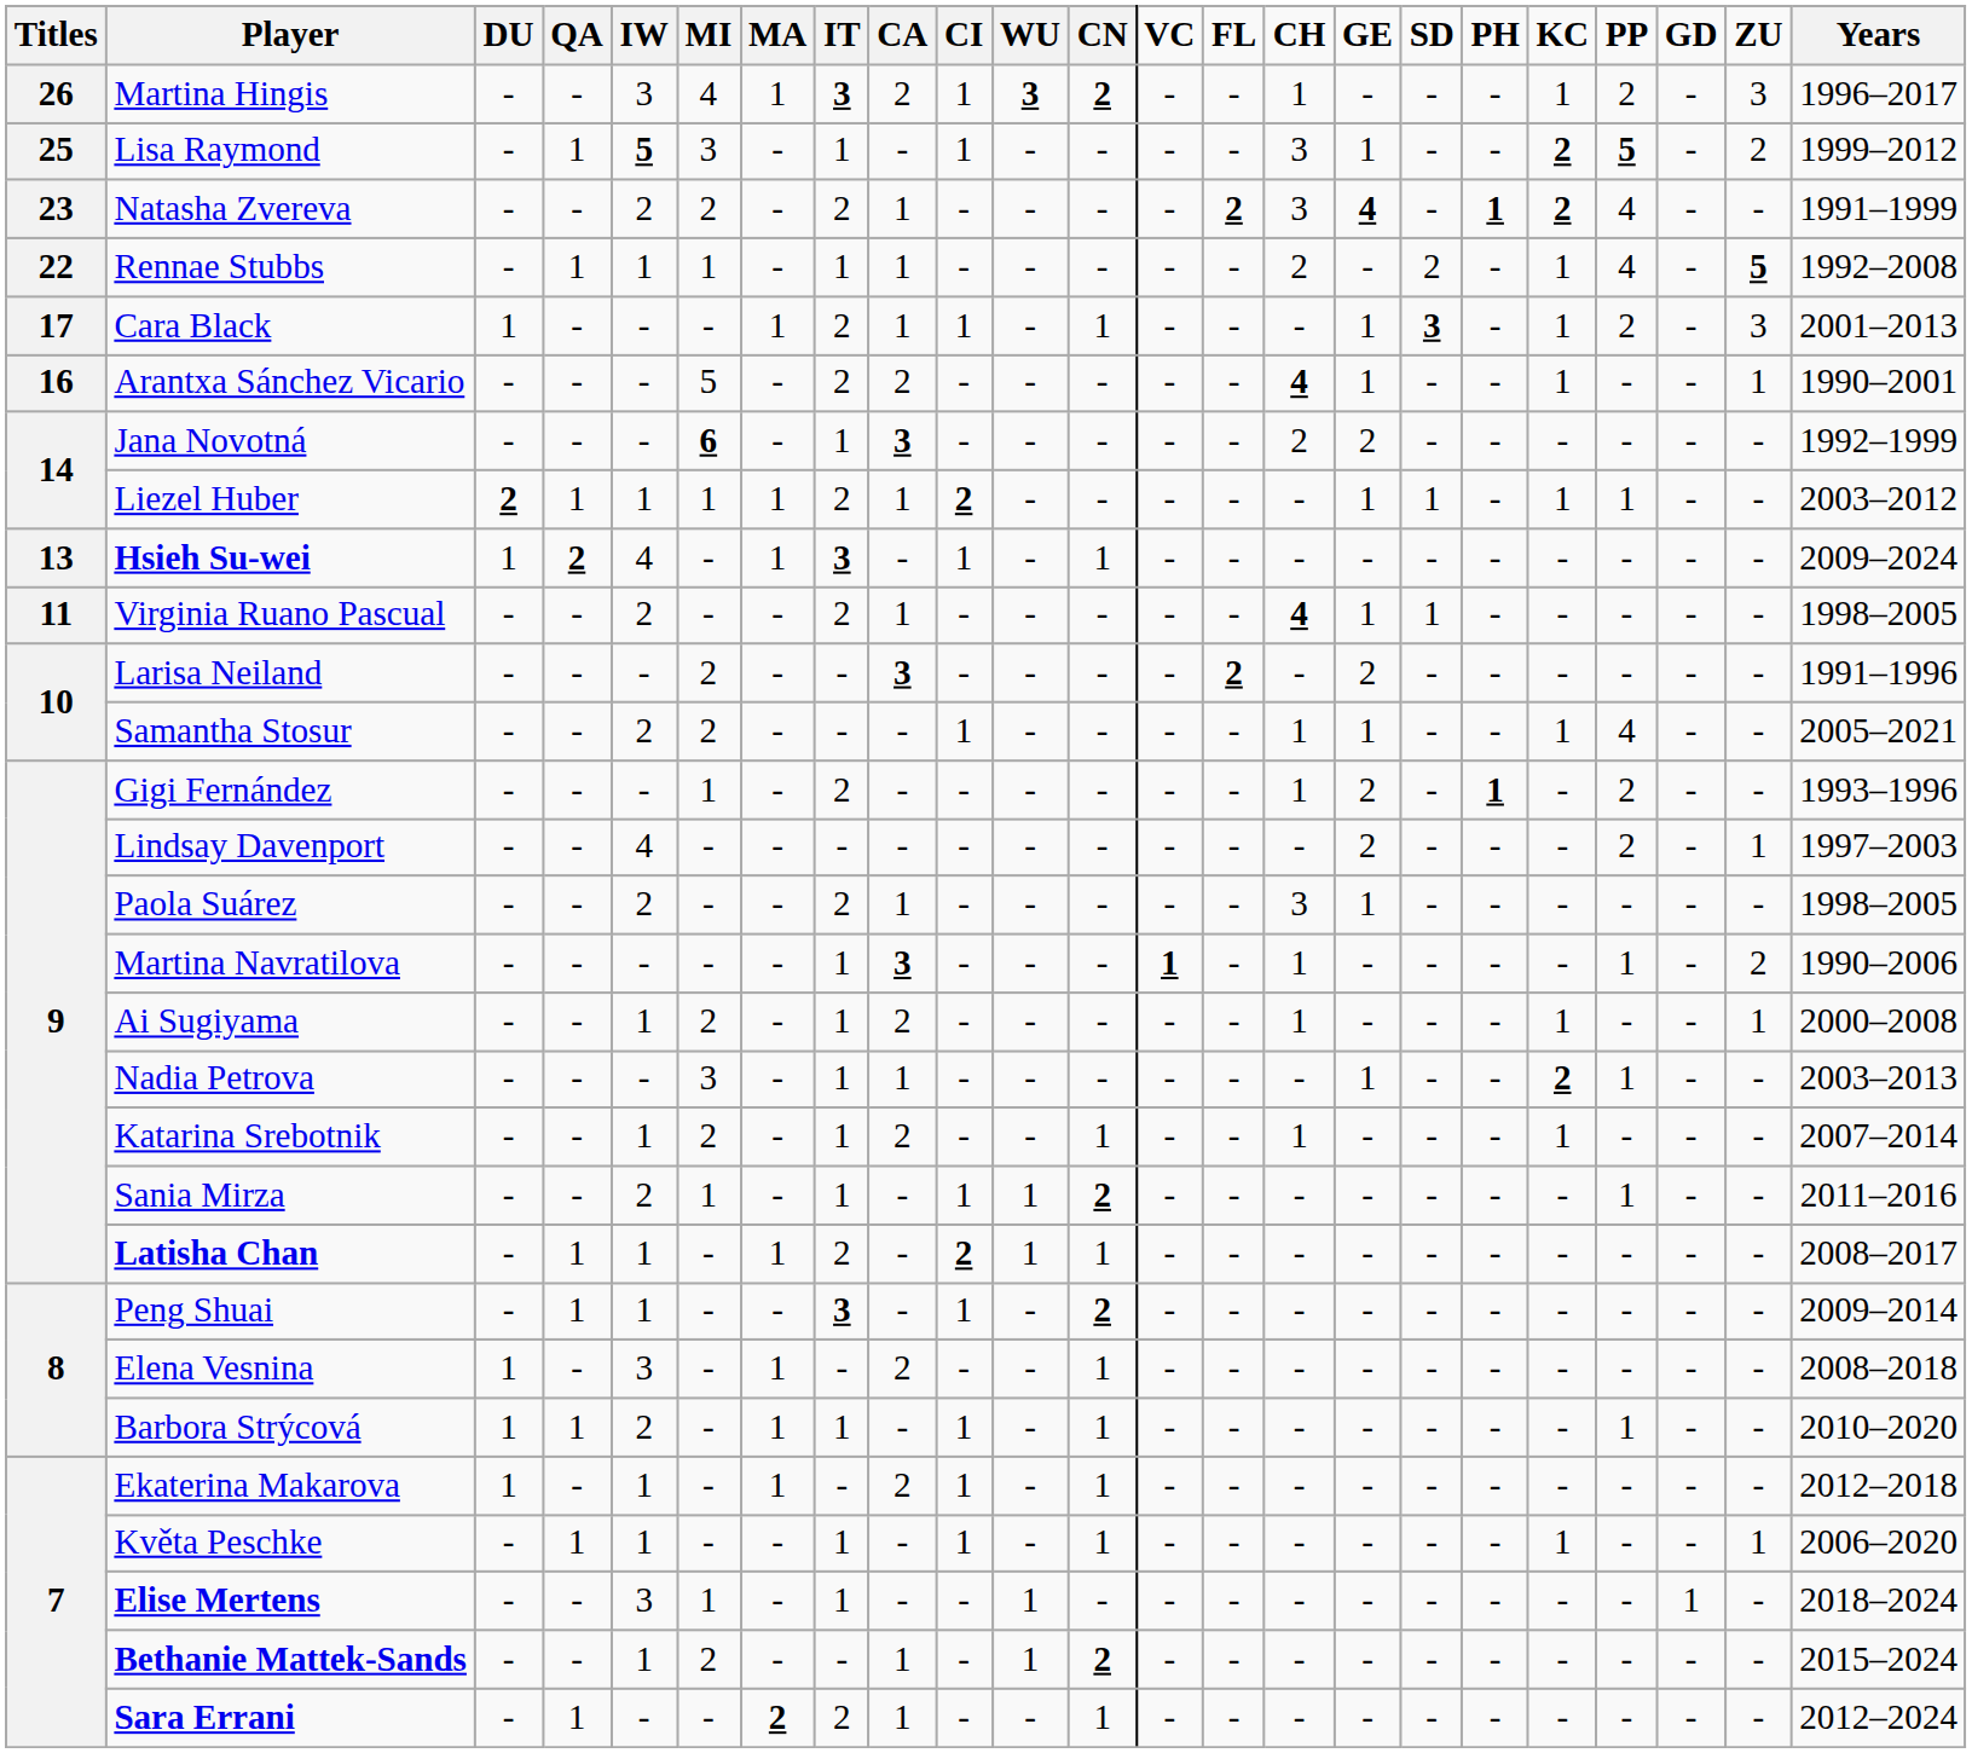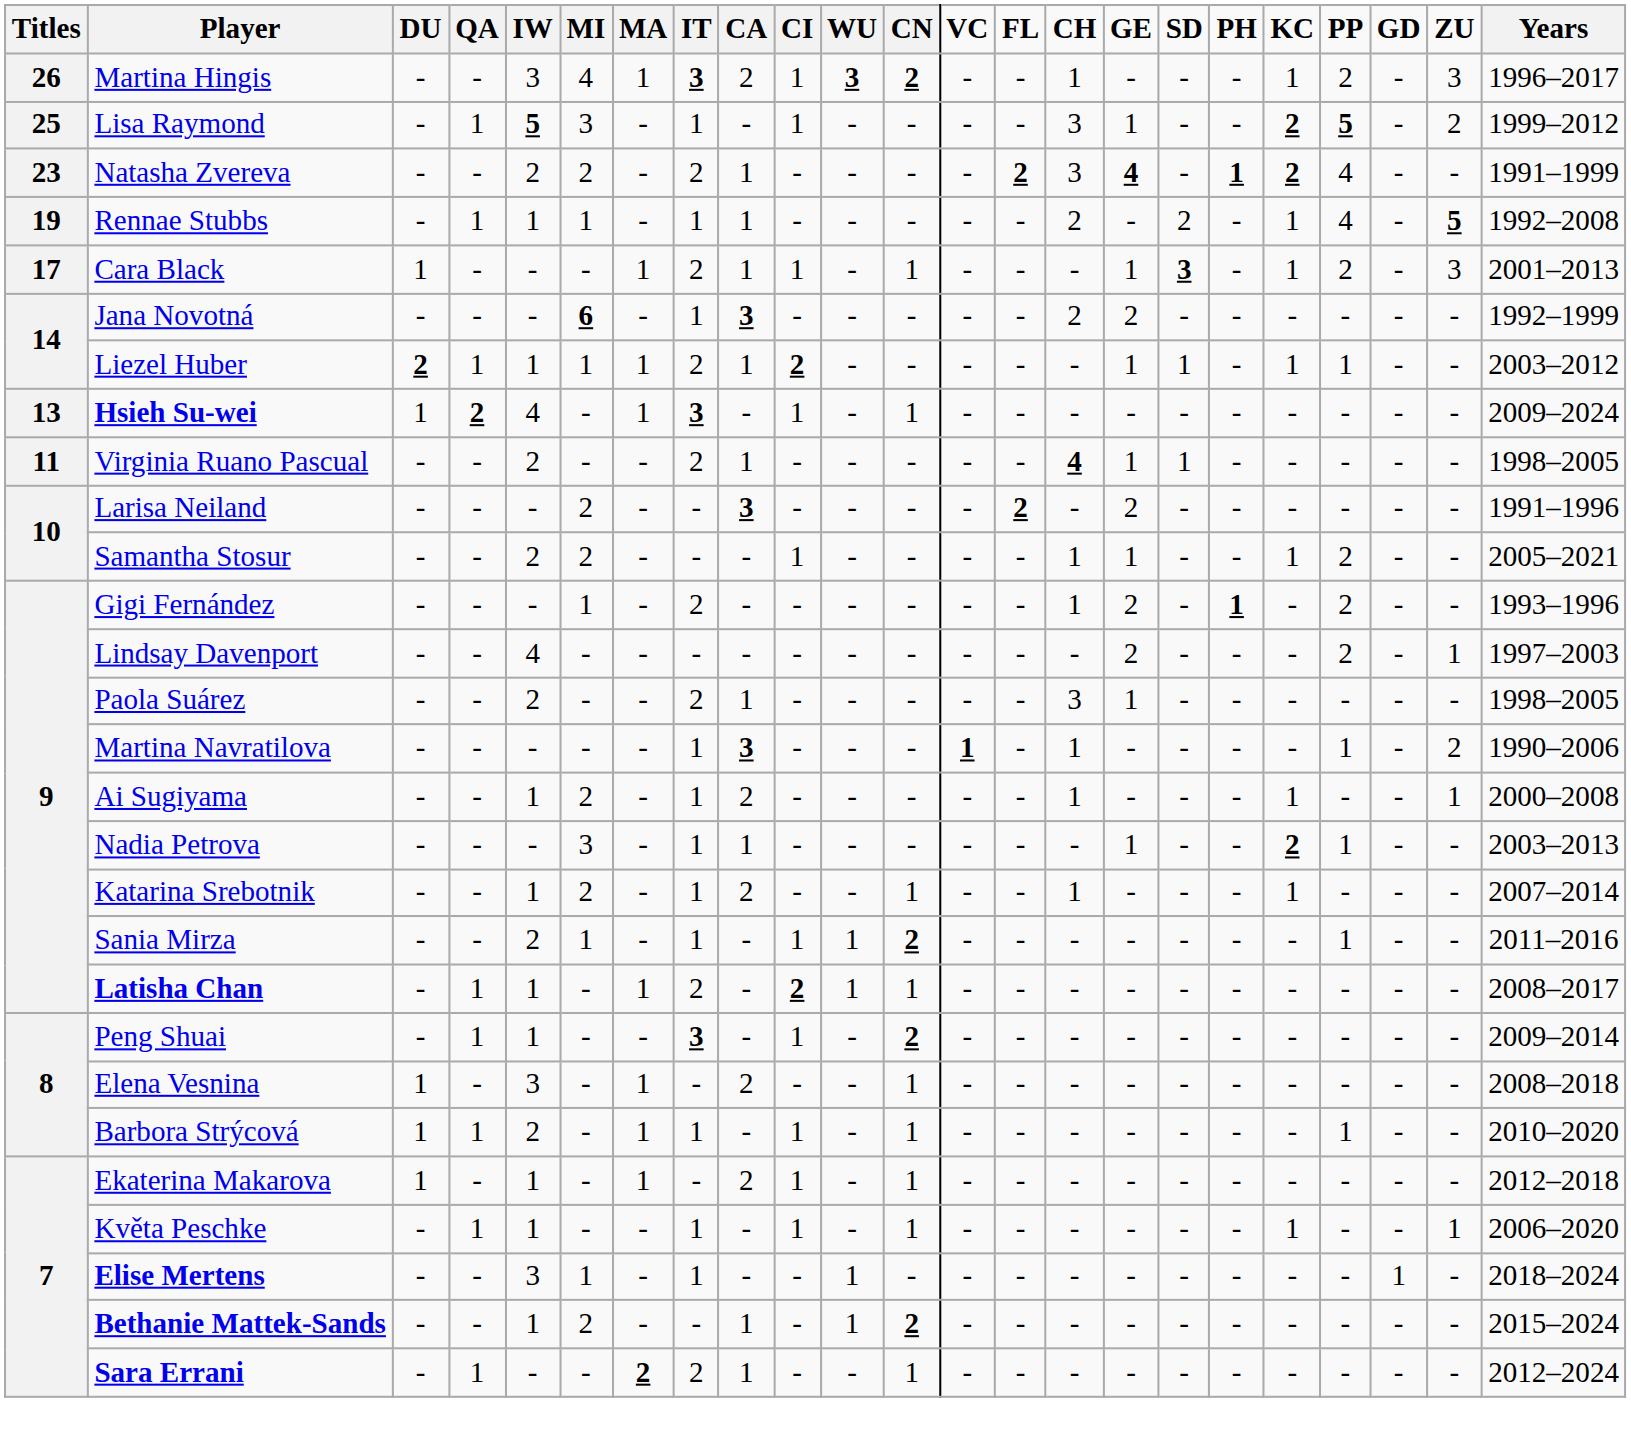Rennae Stubbs | Titles: 22 -> 19
- row: 16 | Arantxa Sánchez Vicario | - | - | - | 5 | - | 2 | 2 | - | - | - | - | - | 4 | 1 | - | - | 1 | - | - | 1 | 1990–2001
Samantha Stosur | PP: 4 -> 2
